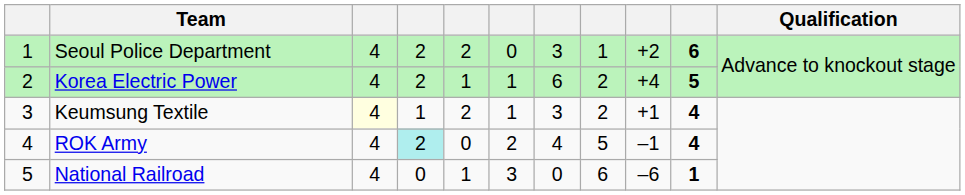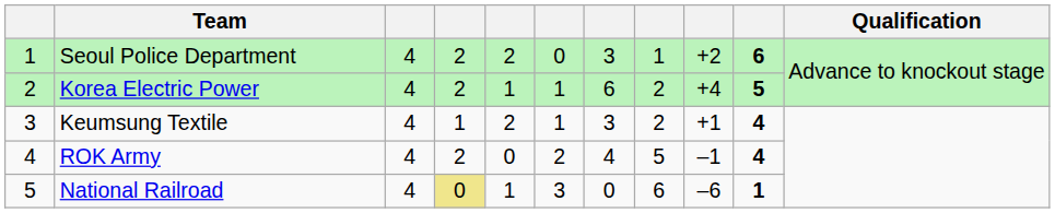Keumsung Textile | column 3: lightyellow background -> no background
ROK Army | column 4: paleturquoise background -> no background
National Railroad | column 4: no background -> khaki background
